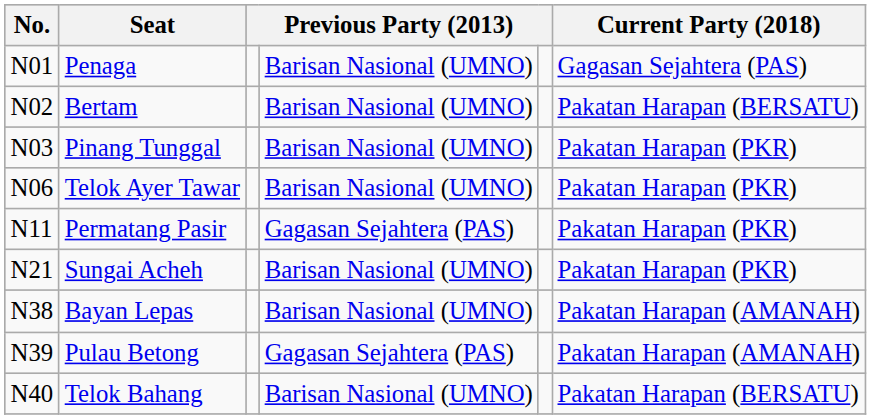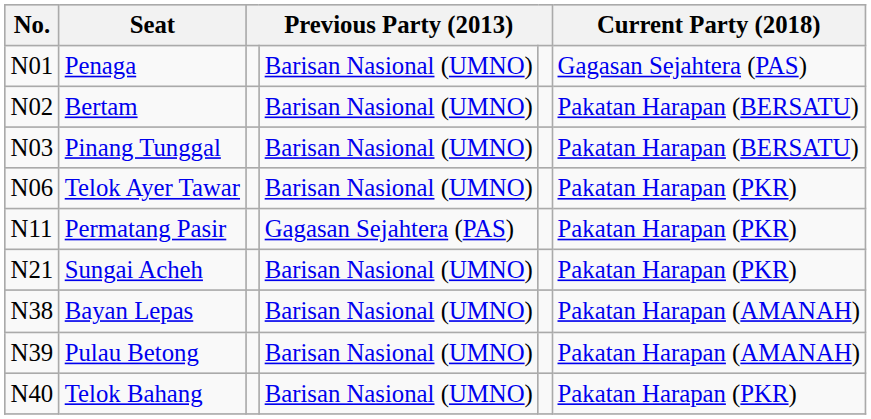Pinang Tunggal | column 6: Pakatan Harapan (PKR) -> Pakatan Harapan (BERSATU)
Pulau Betong | column 4: Gagasan Sejahtera (PAS) -> Barisan Nasional (UMNO)
Telok Bahang | column 6: Pakatan Harapan (BERSATU) -> Pakatan Harapan (PKR)
